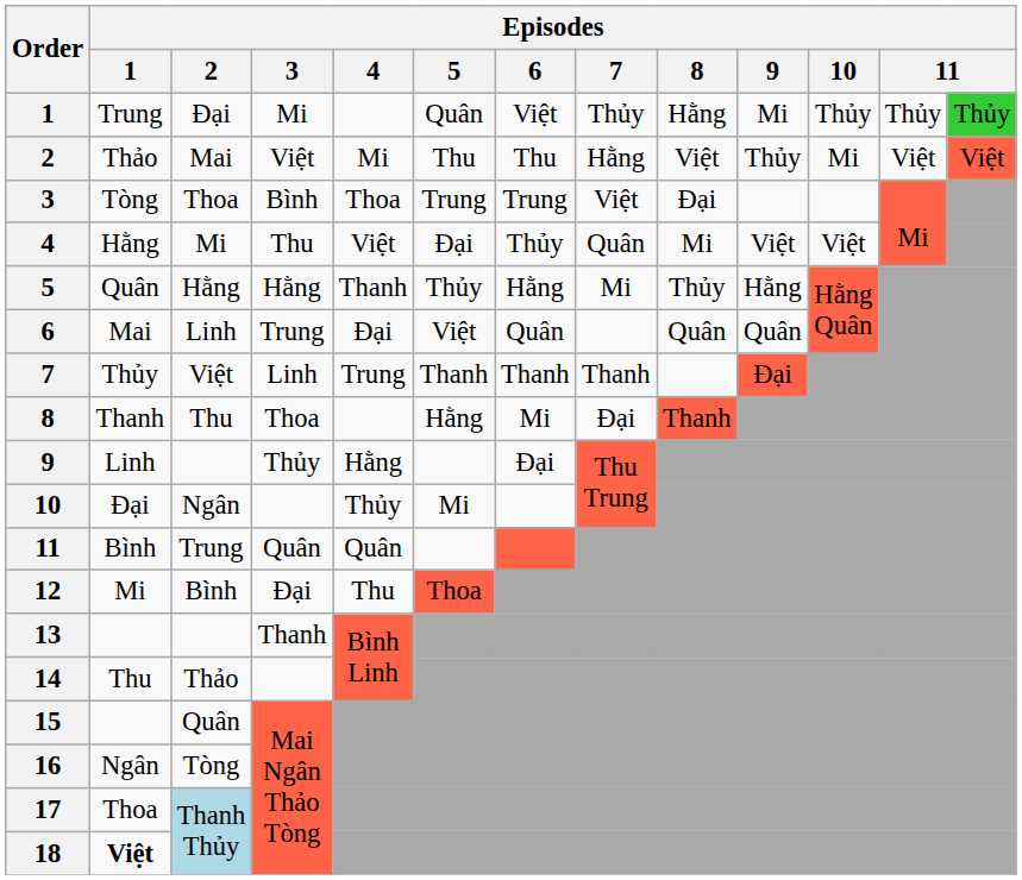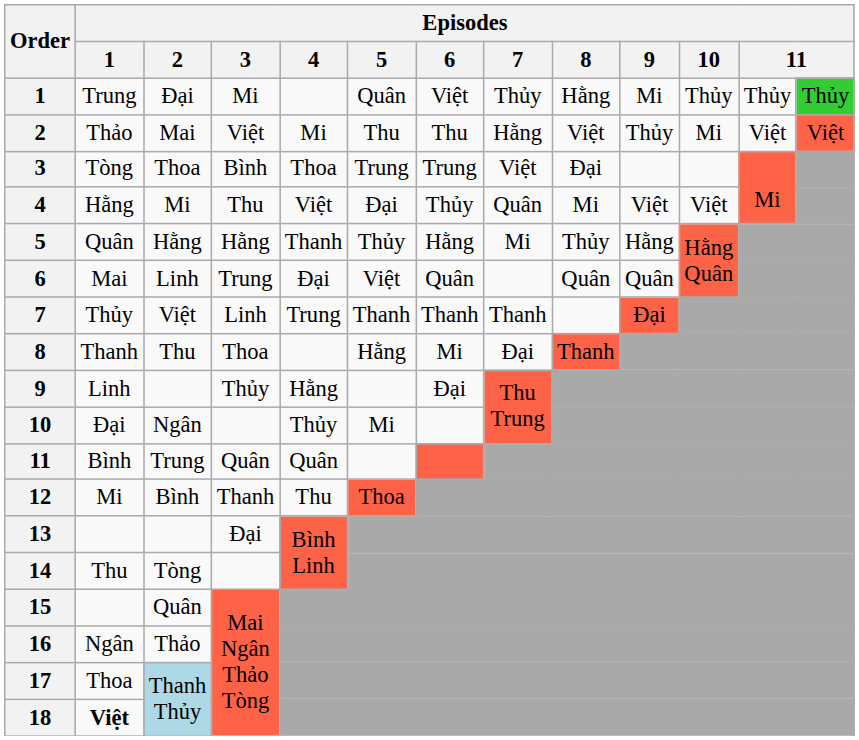12 | Episodes / 3: Đại -> Thanh
13 | Episodes / 3: Thanh -> Đại
14 | Episodes / 2: Thảo -> Tòng
16 | Episodes / 2: Tòng -> Thảo
